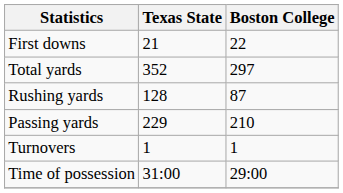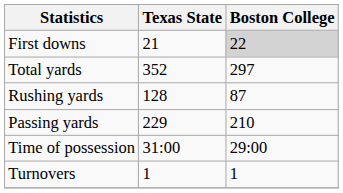First downs | Boston College: no background -> lightgrey background
rows swapped: Turnovers <-> Time of possession
